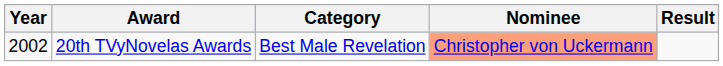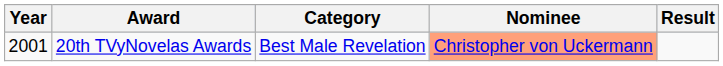20th TVyNovelas Awards | Year: 2002 -> 2001
